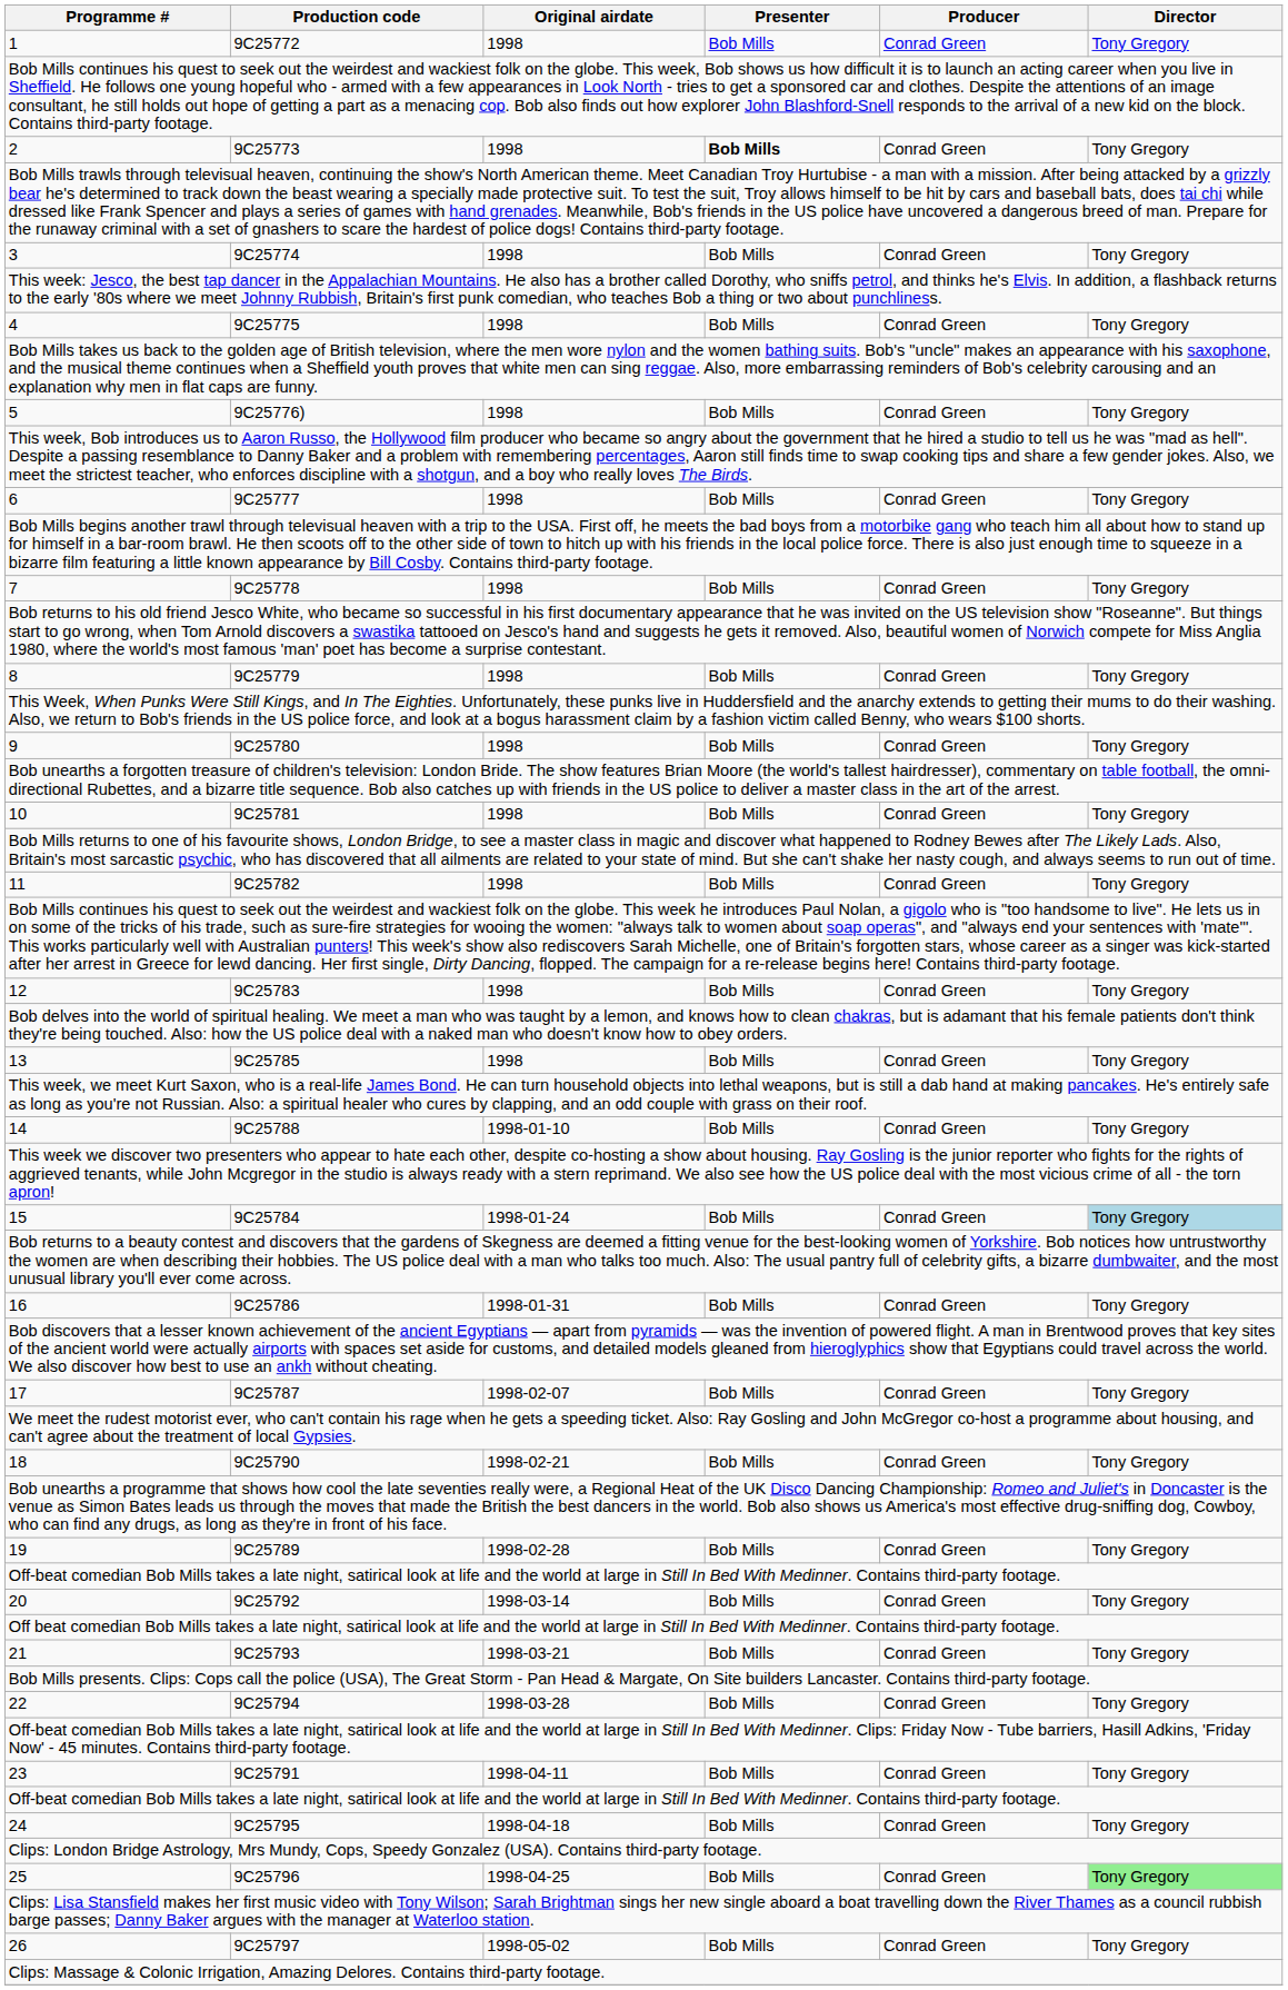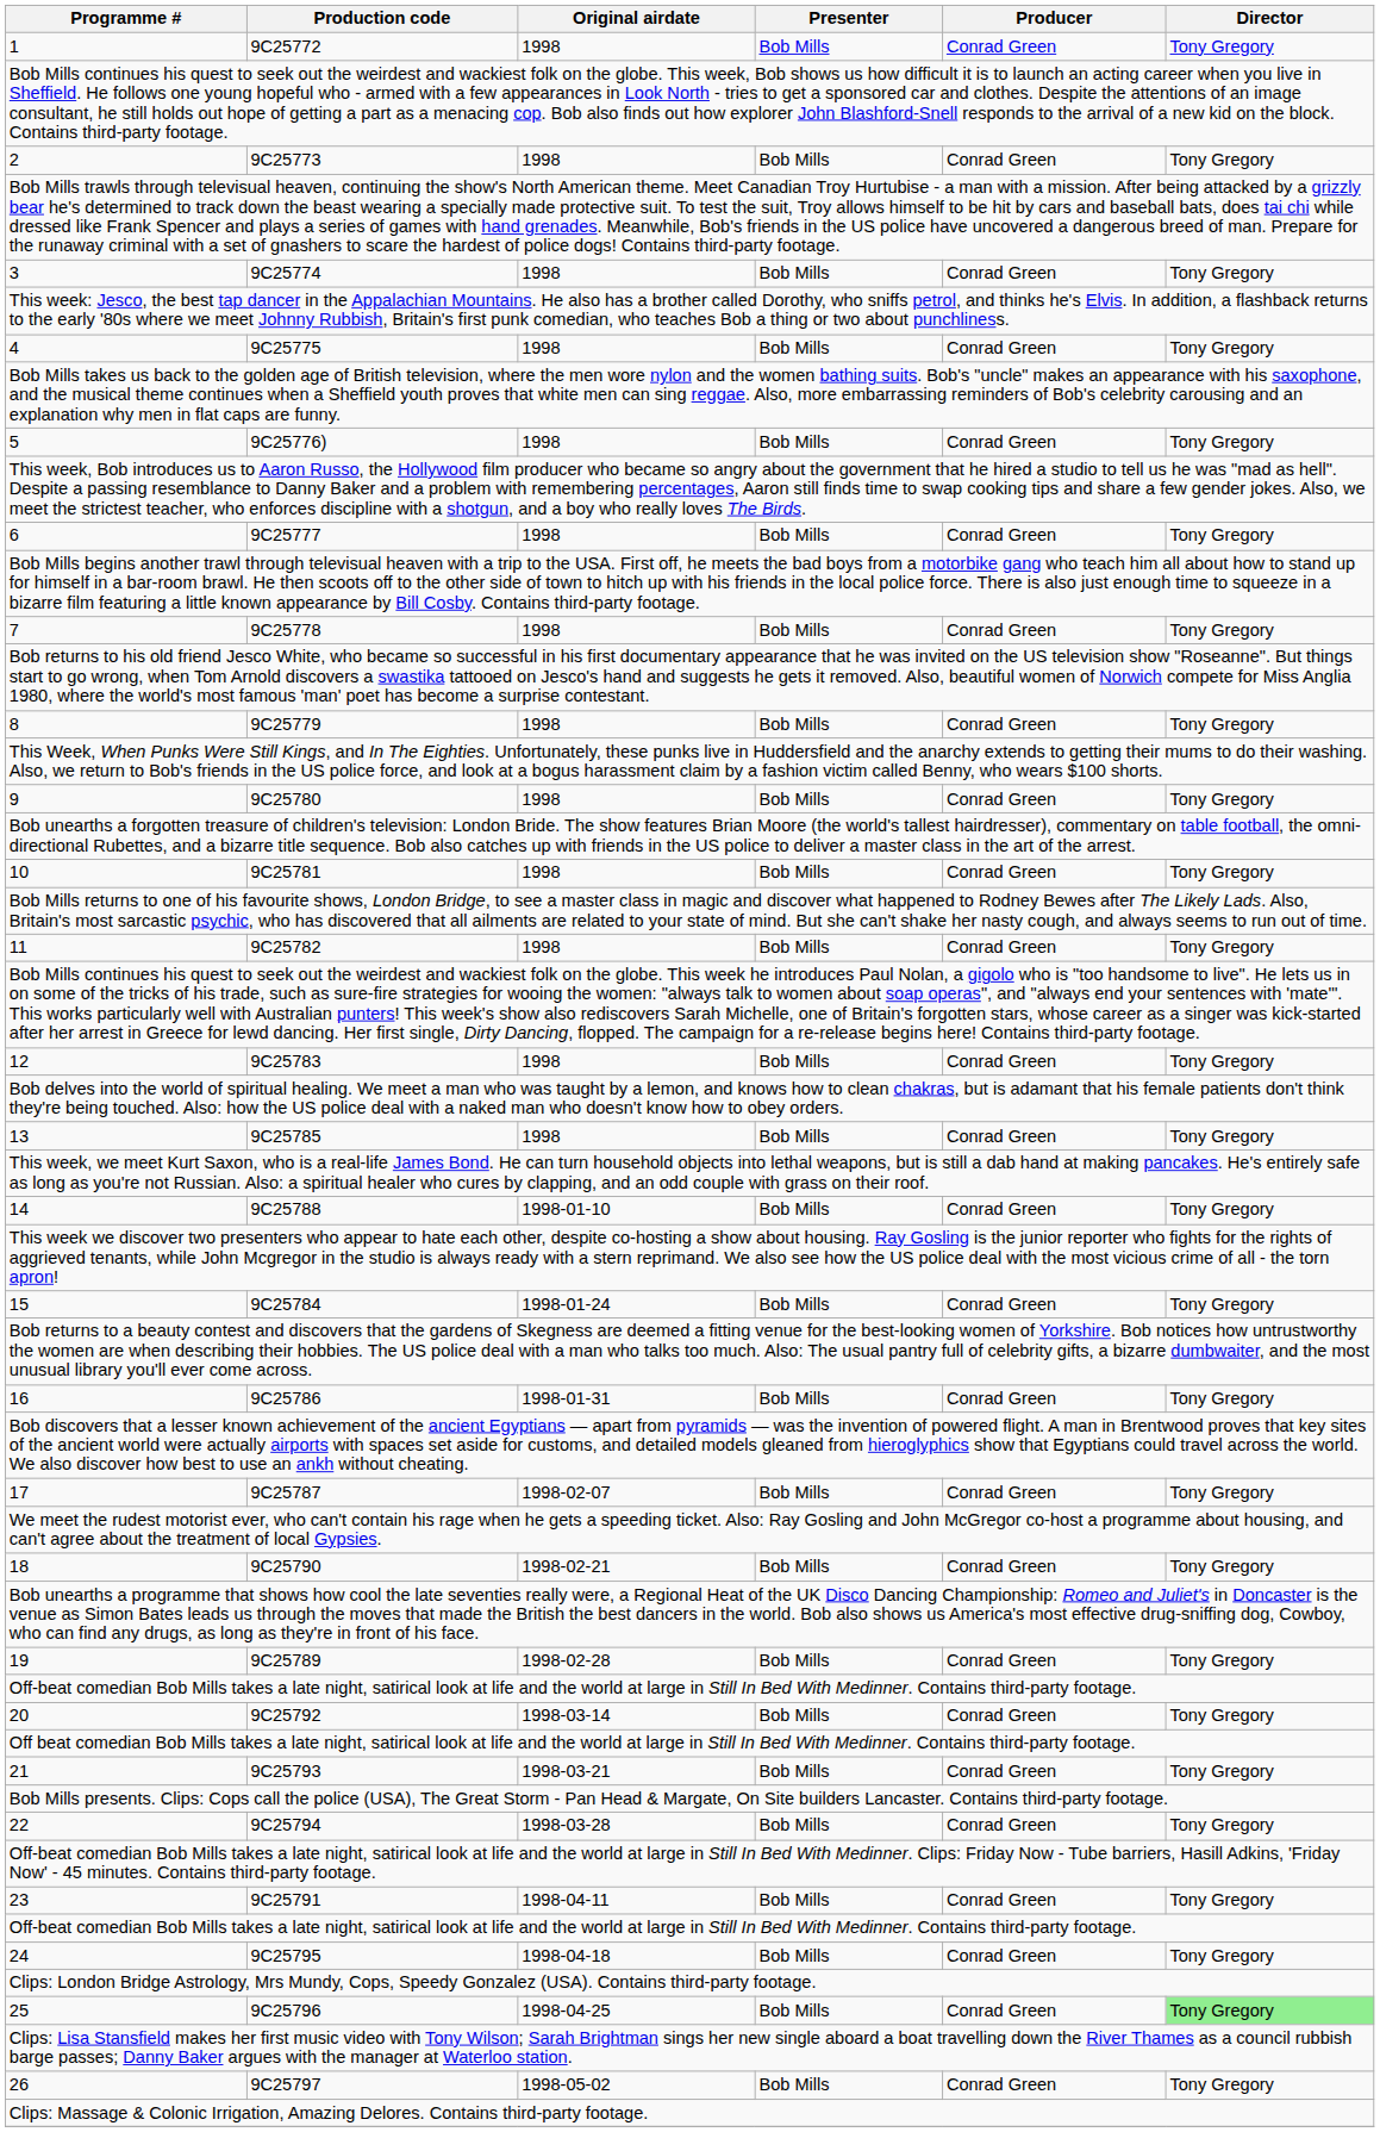2 | Presenter: bold -> normal
15 | Director: lightblue background -> no background
